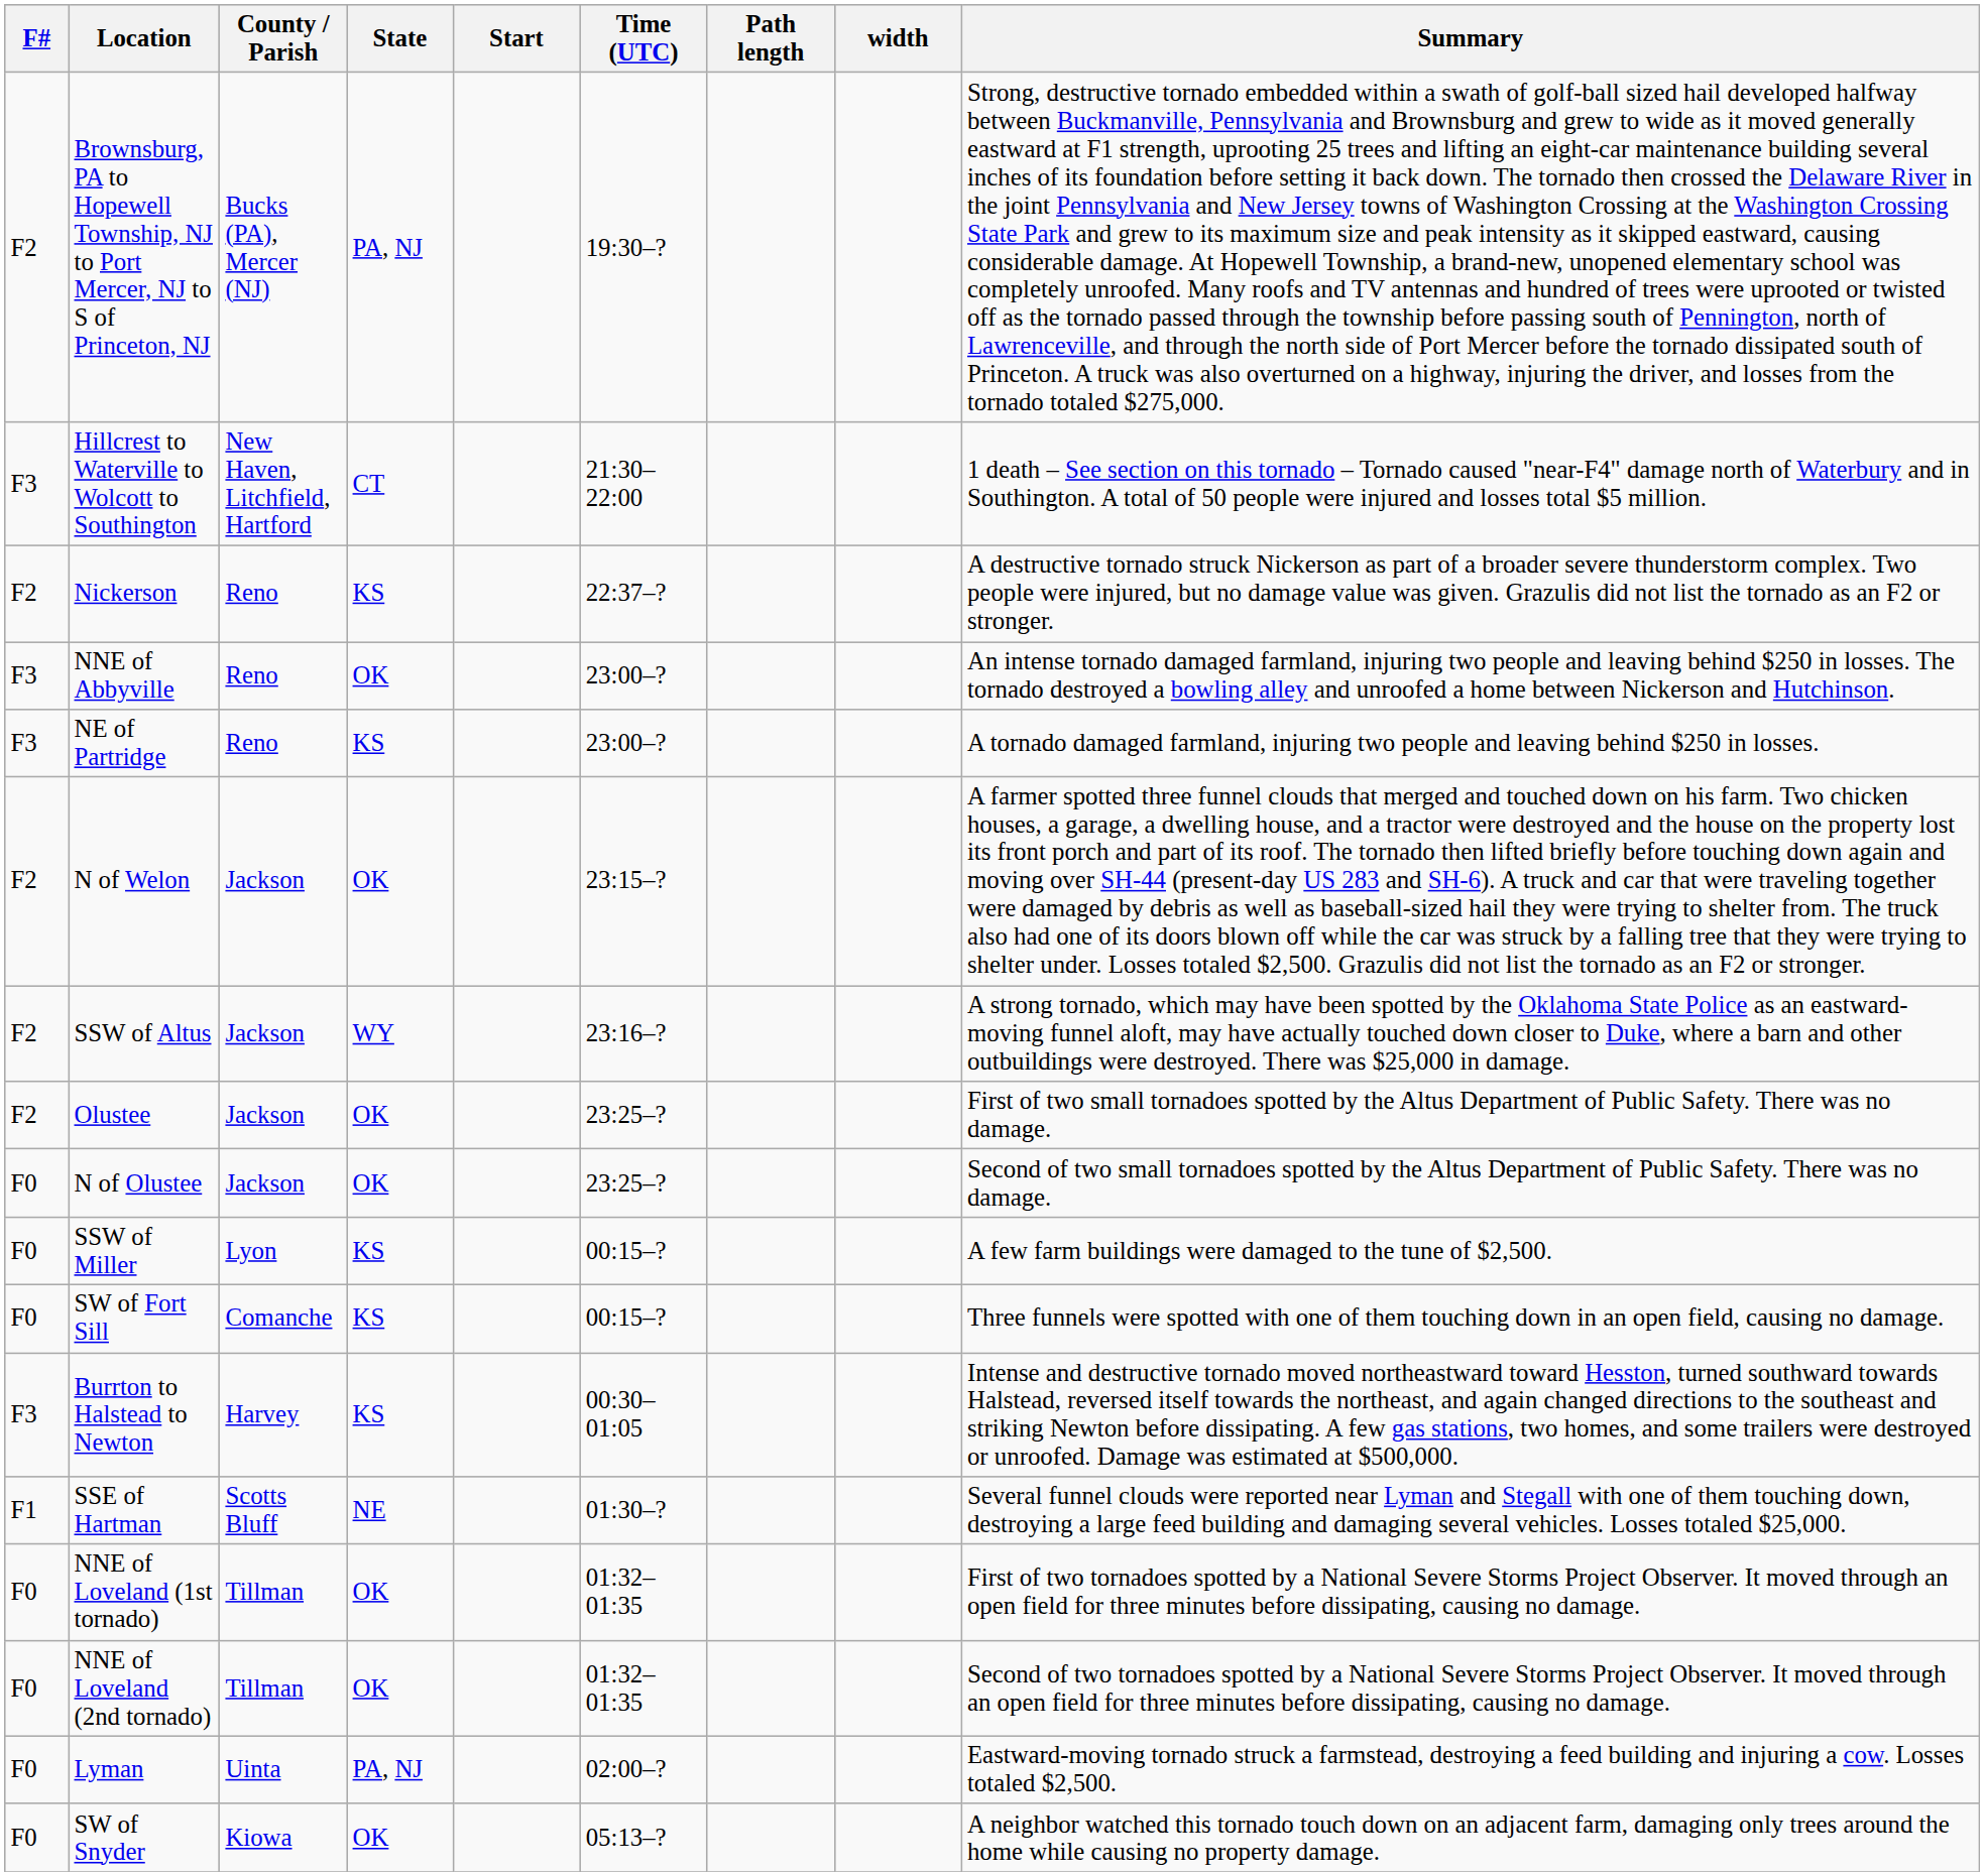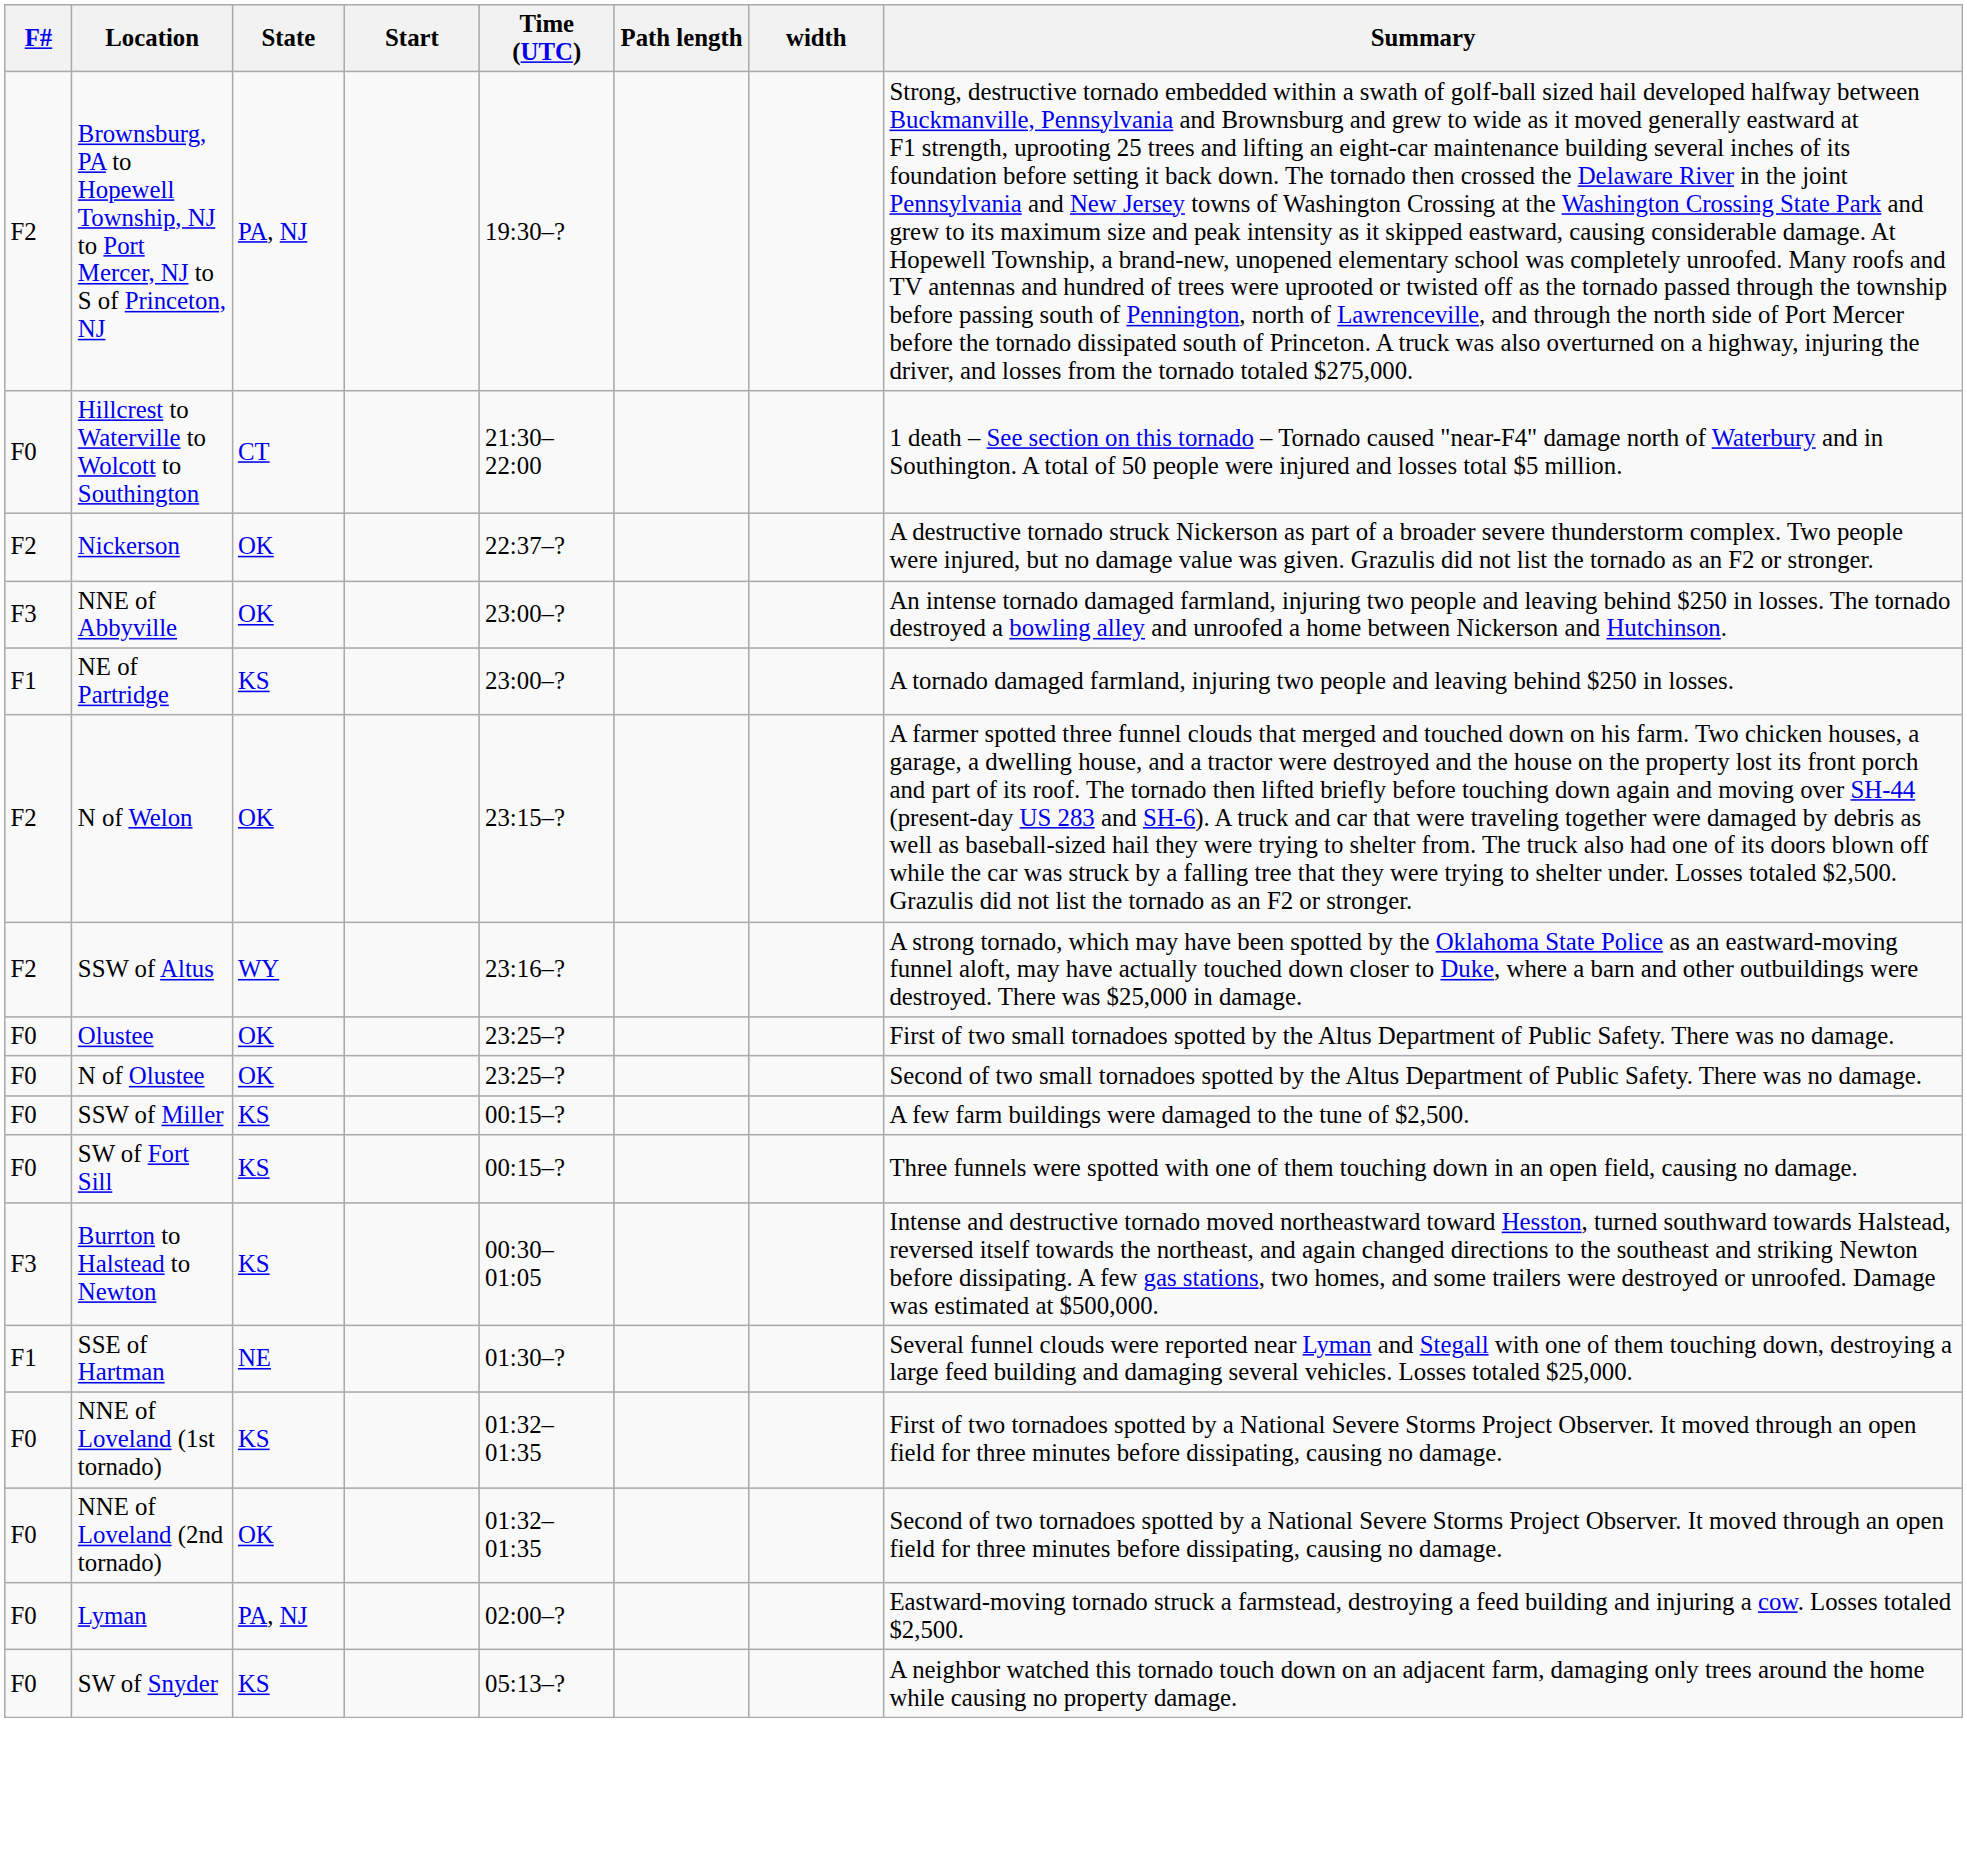- column: County / Parish | Bucks (PA), Mercer (NJ) | New Haven, Litchfield, Hartford | Reno | Reno | Reno | Jackson | Jackson | Jackson | Jackson | Lyon | Comanche | Harvey | Scotts Bluff | Tillman | Tillman | Uinta | Kiowa
Hillcrest to Waterville to Wolcott to Southington | F#: F3 -> F0
Nickerson | State: KS -> OK
NE of Partridge | F#: F3 -> F1
Olustee | F#: F2 -> F0
NNE of Loveland (1st tornado) | State: OK -> KS
SW of Snyder | State: OK -> KS
